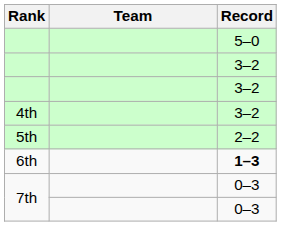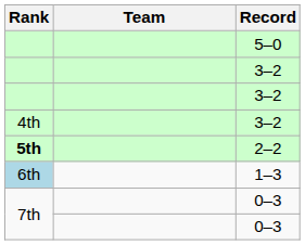5th | Rank: normal -> bold
6th | Rank: no background -> lightblue background
6th | Record: bold -> normal
